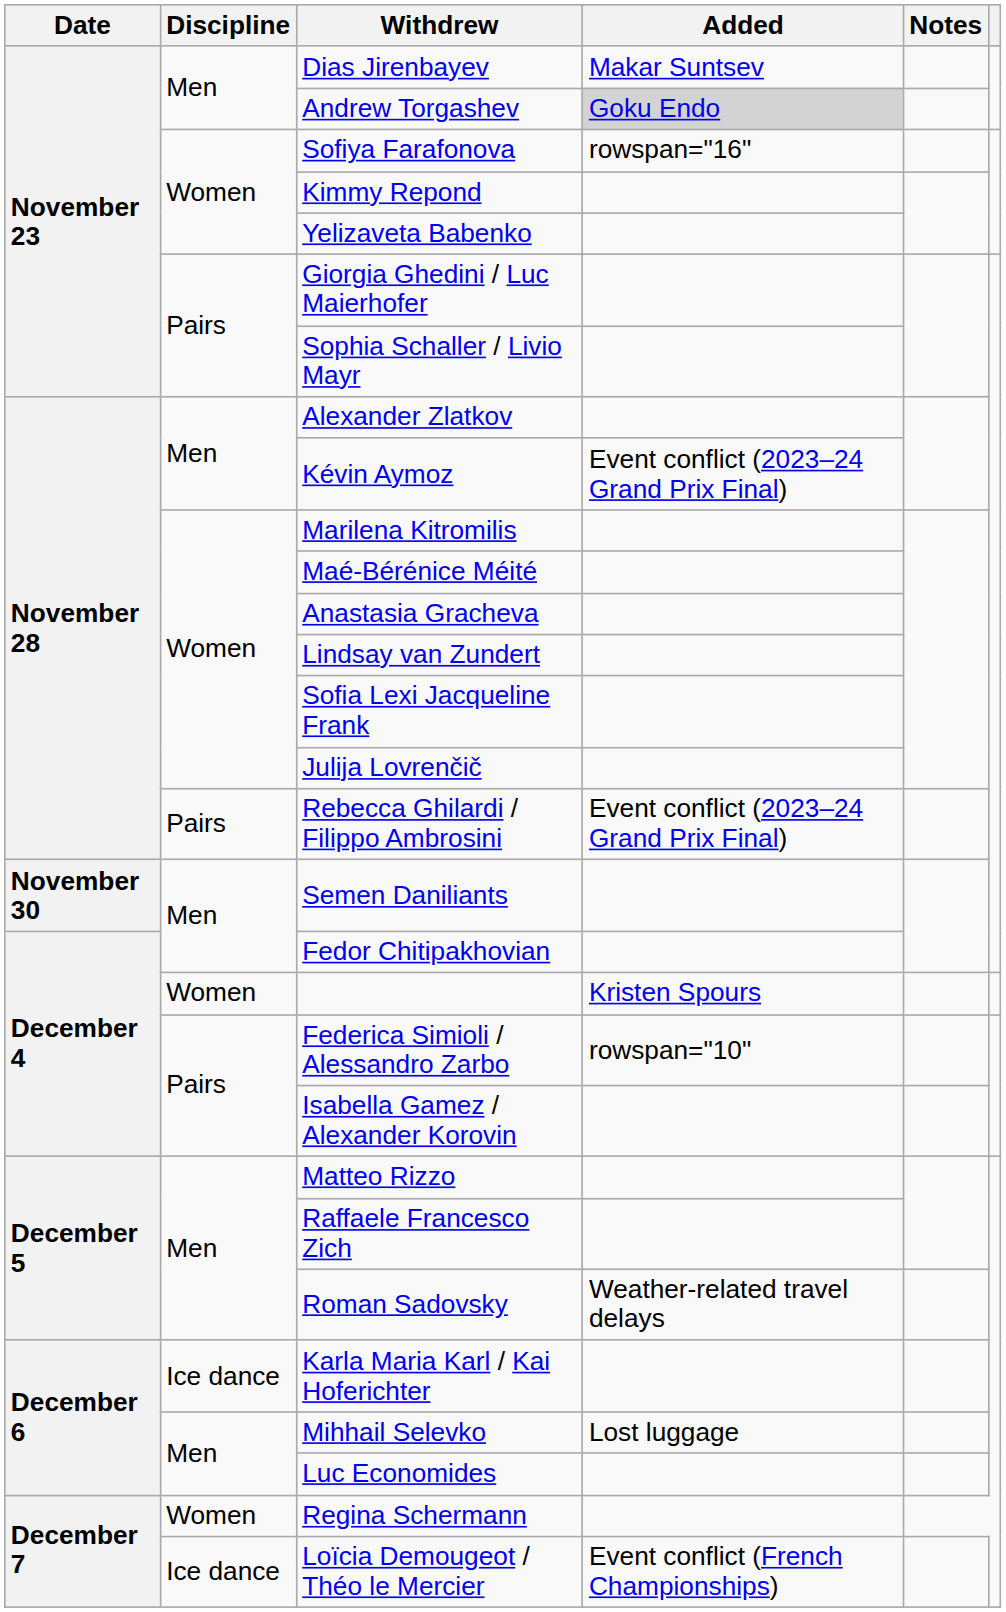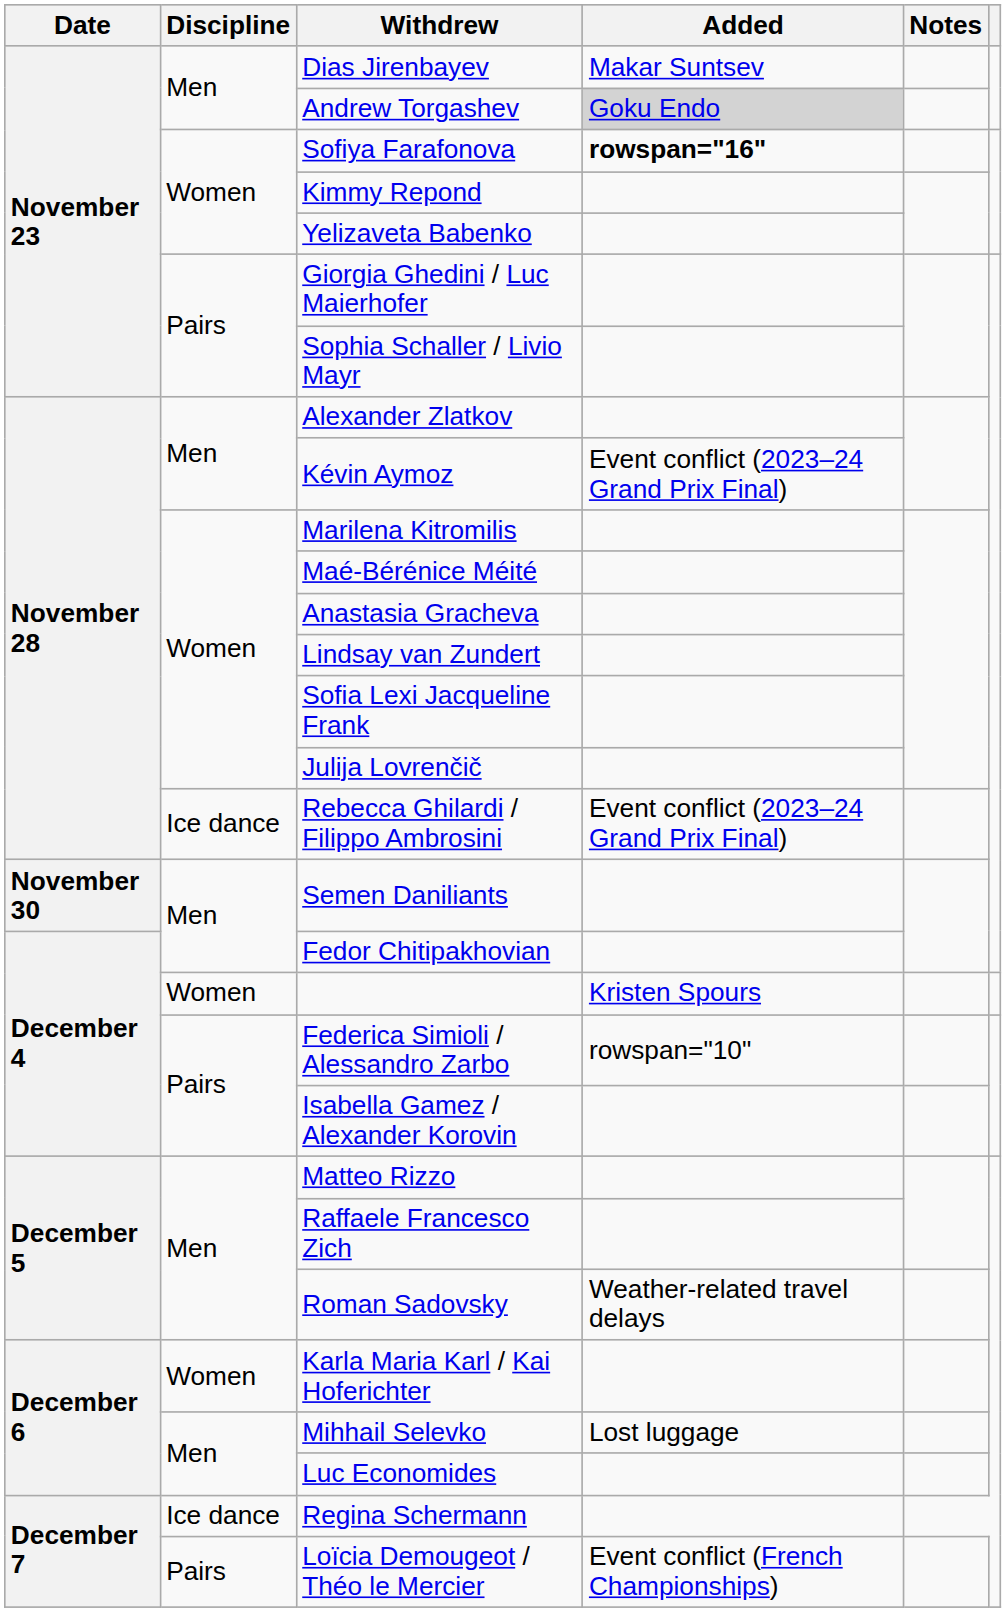Sofiya Farafonova | Added: normal -> bold
Rebecca Ghilardi / Filippo Ambrosini | Discipline: Pairs -> Ice dance
Karla Maria Karl / Kai Hoferichter | Discipline: Ice dance -> Women
Regina Schermann | Discipline: Women -> Ice dance
Loïcia Demougeot / Théo le Mercier | Discipline: Ice dance -> Pairs
